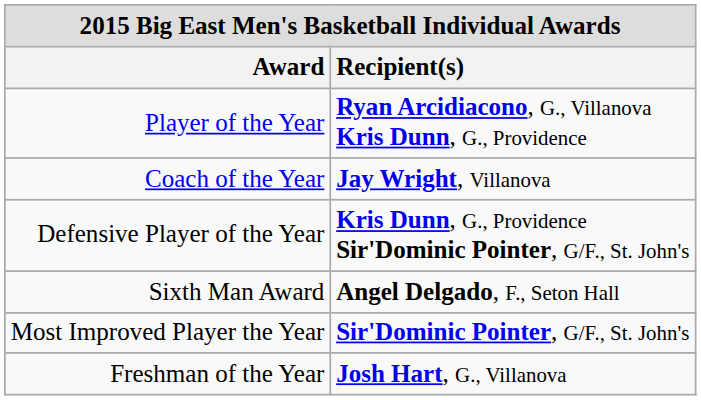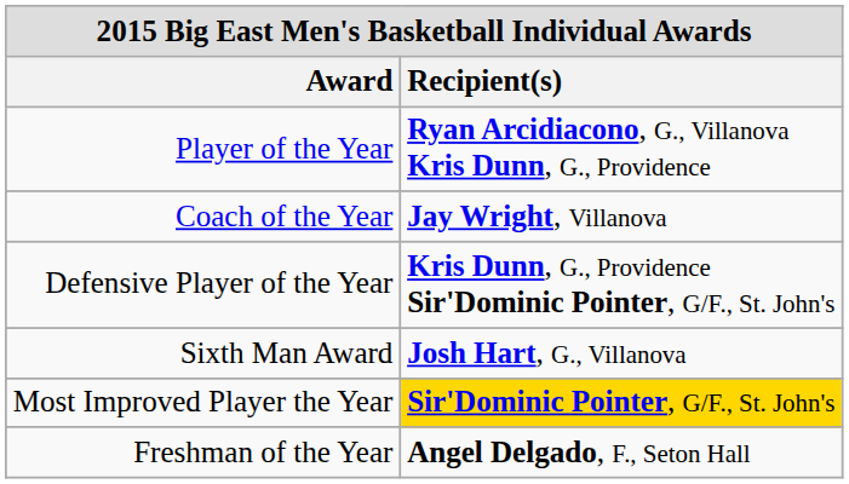Sixth Man Award | Recipient(s): Angel Delgado, F., Seton Hall -> Josh Hart, G., Villanova
Most Improved Player the Year | Recipient(s): no background -> gold background
Freshman of the Year | Recipient(s): Josh Hart, G., Villanova -> Angel Delgado, F., Seton Hall
